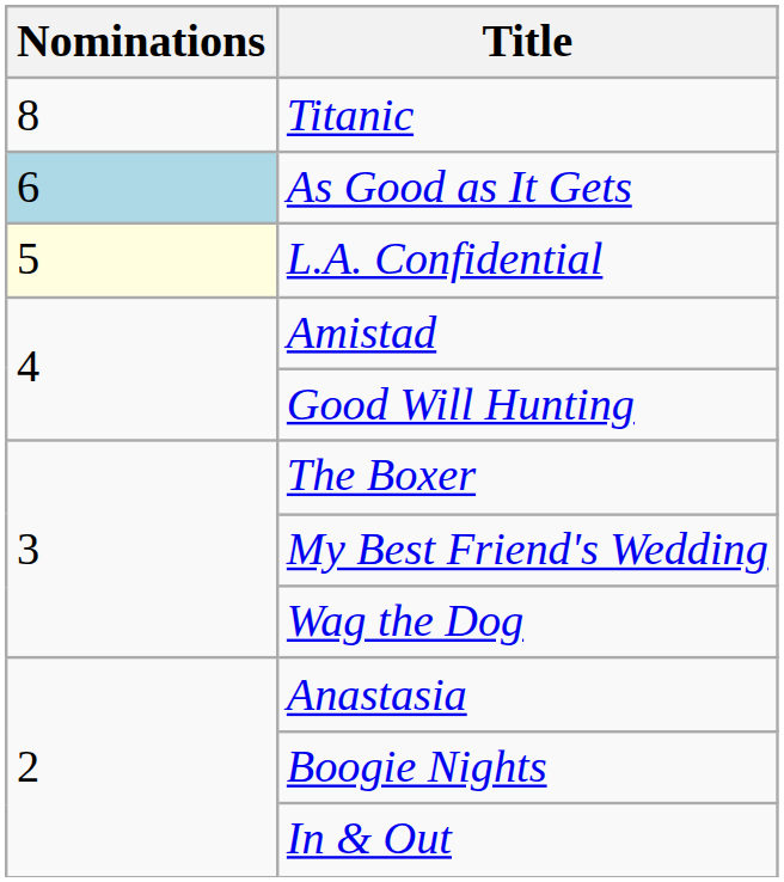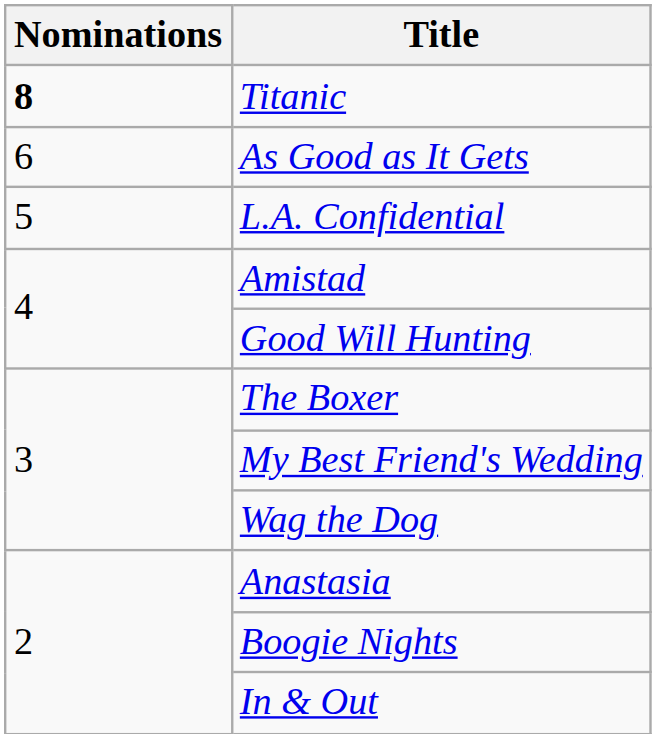Titanic | Nominations: normal -> bold
As Good as It Gets | Nominations: lightblue background -> no background
L.A. Confidential | Nominations: lightyellow background -> no background
